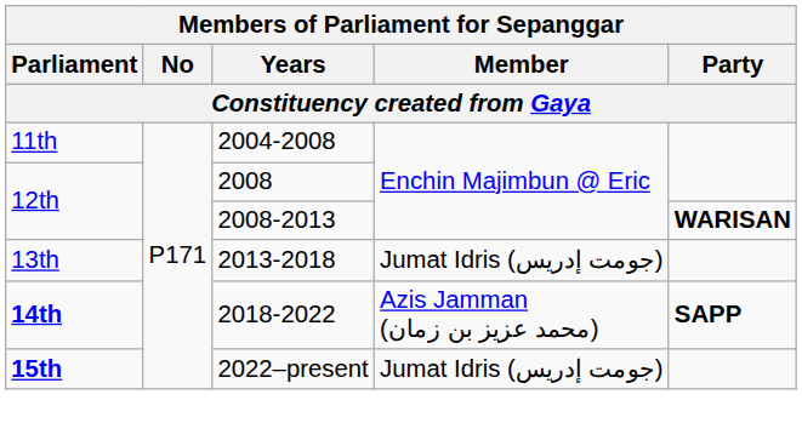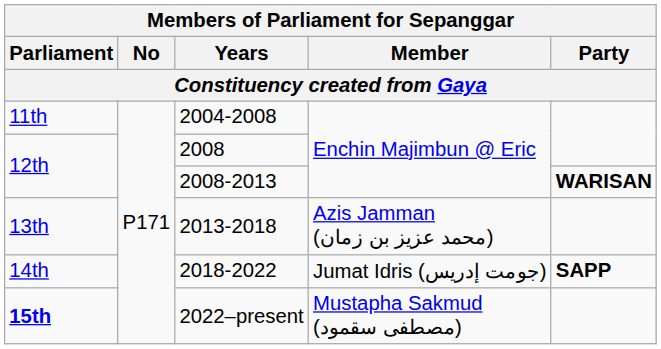2013-2018 | Member: Jumat Idris (جومت إدريس) -> Azis Jamman (محمد عزيز بن زمان)
2018-2022 | Parliament: bold -> normal
2018-2022 | Member: Azis Jamman (محمد عزيز بن زمان) -> Jumat Idris (جومت إدريس)
2022–present | Member: Jumat Idris (جومت إدريس) -> Mustapha Sakmud (مصطفى سقمود)
